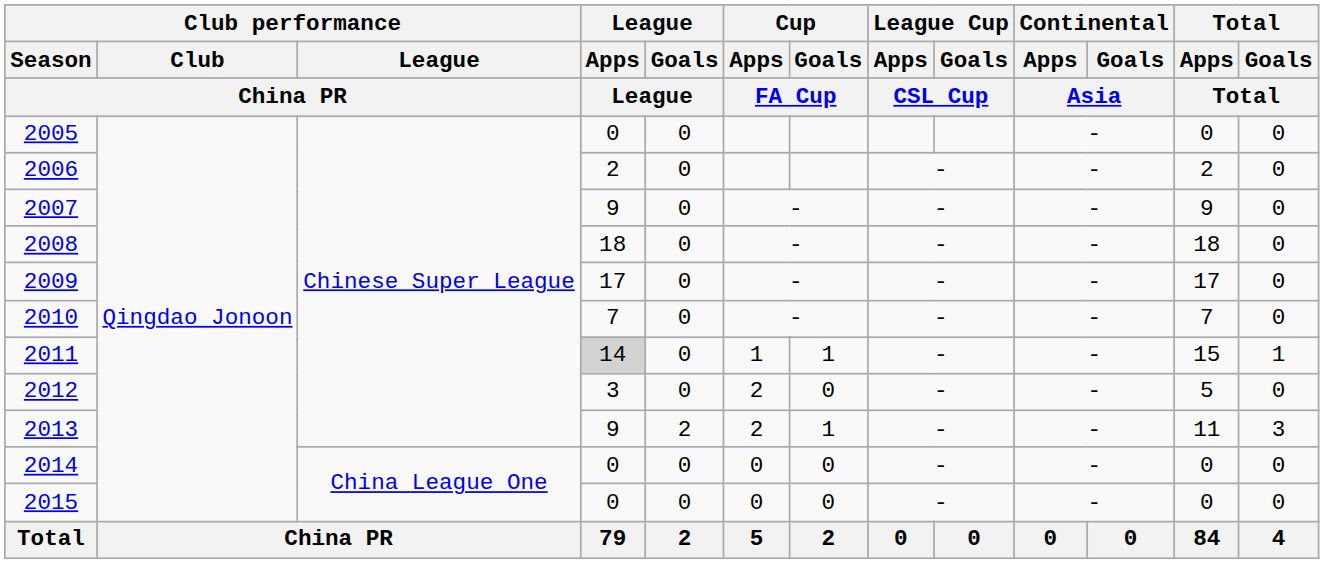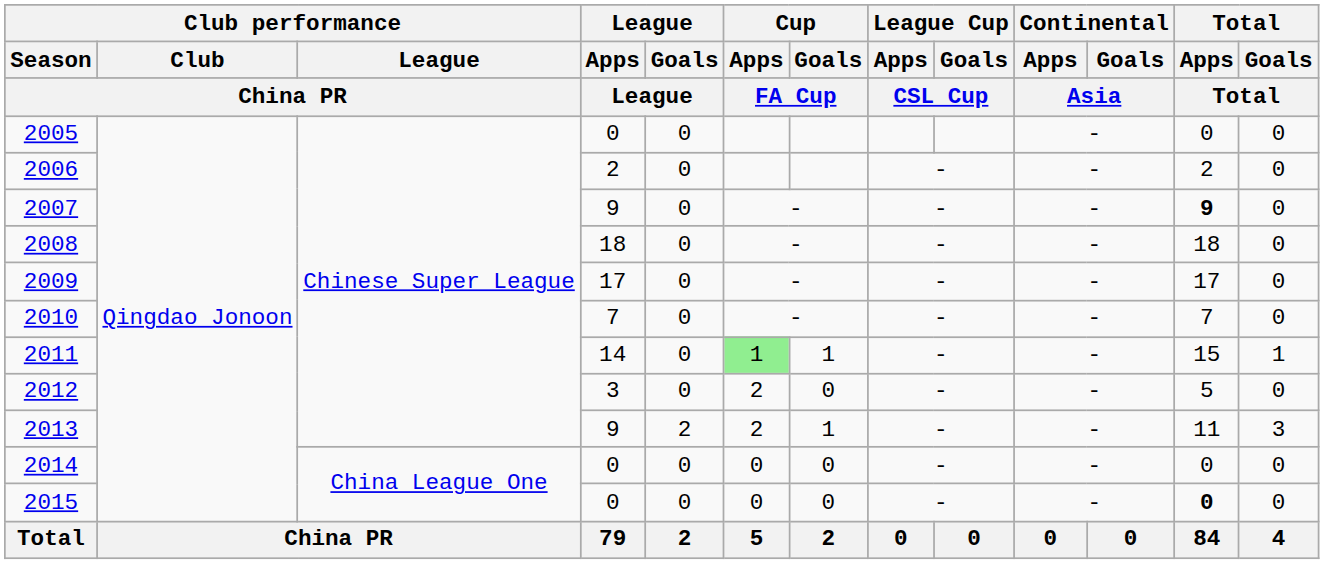2007 | Total / Apps / Total: normal -> bold
2011 | League / Apps / League: lightgrey background -> no background
2011 | Cup / Apps / FA Cup: no background -> lightgreen background
2015 | Total / Apps / Total: normal -> bold
